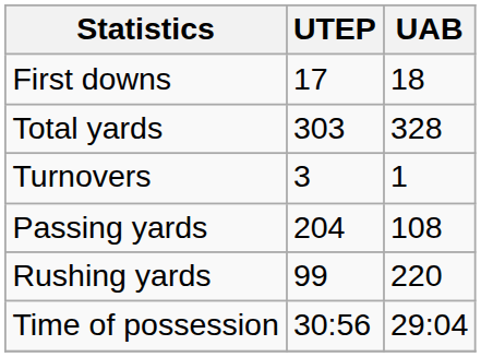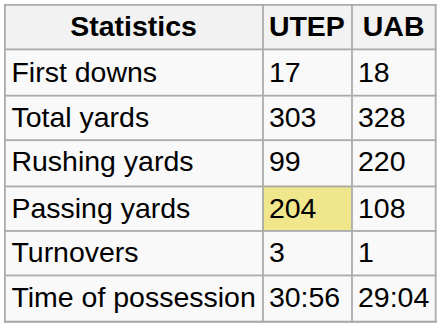rows swapped: Rushing yards <-> Turnovers
Passing yards | UTEP: no background -> khaki background
